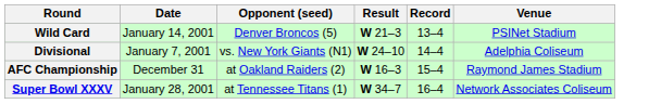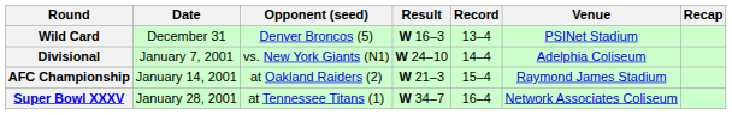+ column: Recap
Wild Card | Date: January 14, 2001 -> December 31
Wild Card | Result: W 21–3 -> W 16–3
AFC Championship | Date: December 31 -> January 14, 2001
AFC Championship | Result: W 16–3 -> W 21–3
